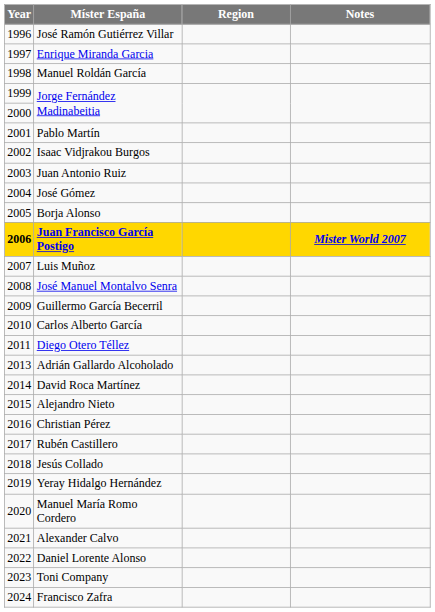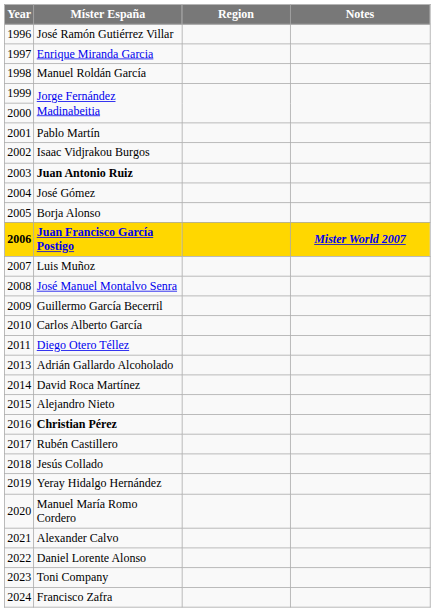Juan Antonio Ruiz | Míster España: normal -> bold
Christian Pérez | Míster España: normal -> bold
